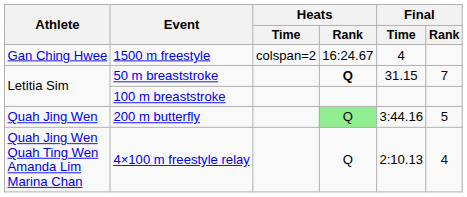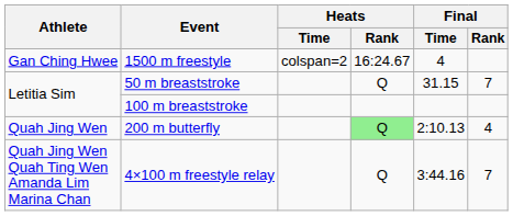50 m breaststroke | Heats / Rank: bold -> normal
200 m butterfly | Final / Time: 3:44.16 -> 2:10.13
200 m butterfly | Final / Rank: 5 -> 4
4×100 m freestyle relay | Final / Time: 2:10.13 -> 3:44.16
4×100 m freestyle relay | Final / Rank: 4 -> 7
